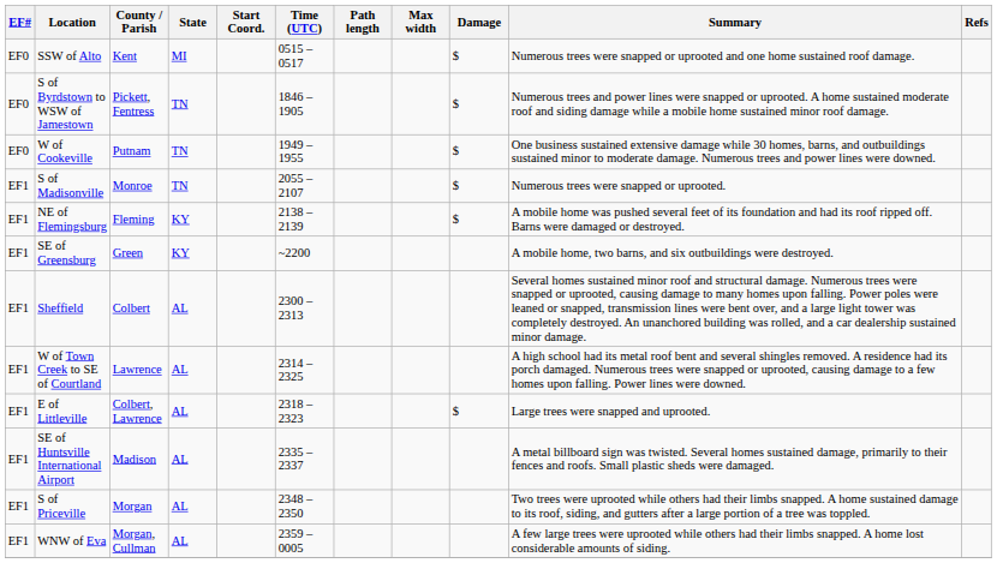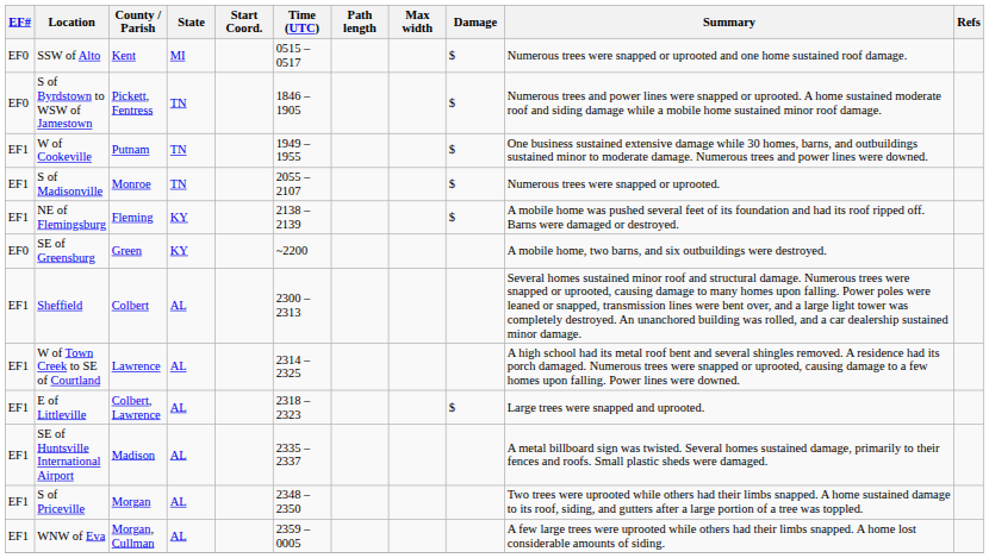W of Cookeville | EF#: EF0 -> EF1
SE of Greensburg | EF#: EF1 -> EF0
